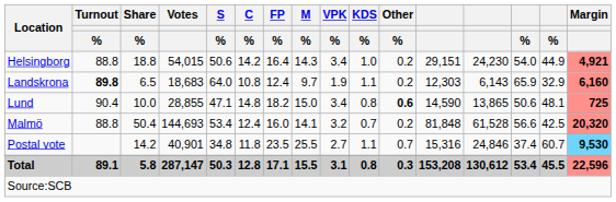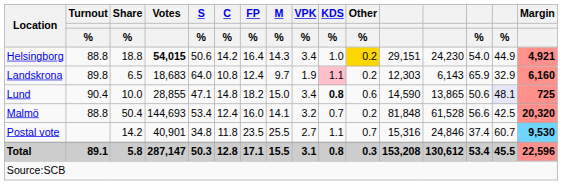Helsingborg | Votes: normal -> bold
Helsingborg | Other / %: no background -> gold background
Landskrona | Turnout / %: bold -> normal
Landskrona | KDS / %: no background -> pink background
Lund | KDS / %: normal -> bold
Lund | Other / %: bold -> normal
Lund | column 15: no background -> lavender background
